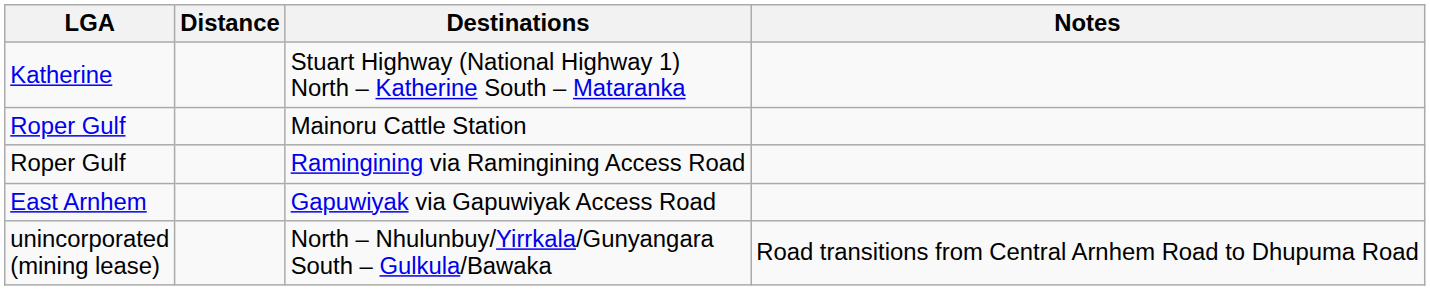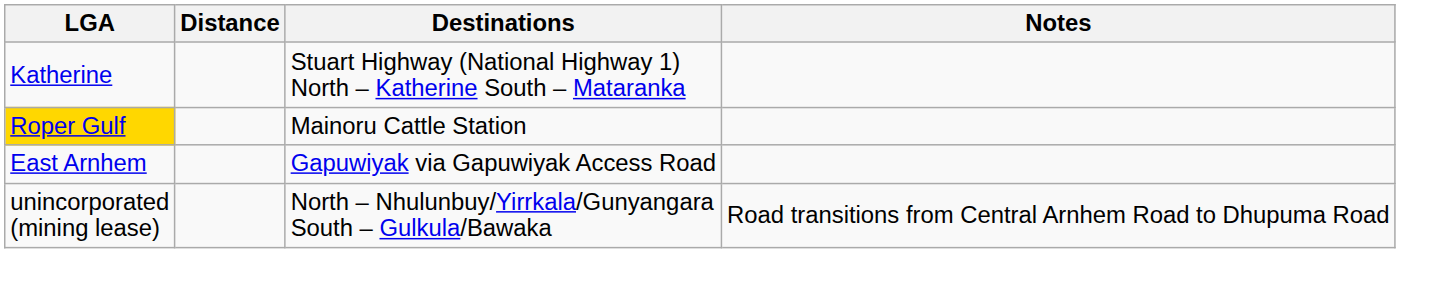Mainoru Cattle Station | LGA: no background -> gold background
- row: Roper Gulf | Ramingining via Ramingining Access Road
